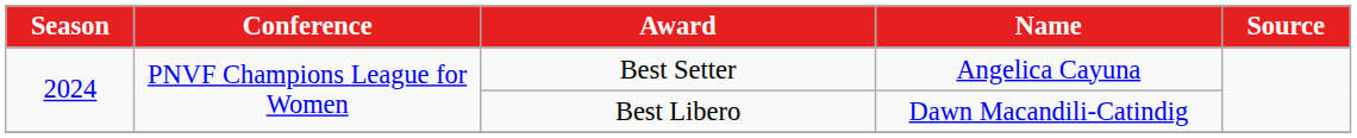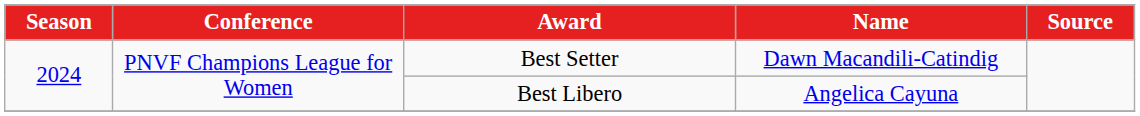Best Setter | Name: Angelica Cayuna -> Dawn Macandili-Catindig
Best Libero | Name: Dawn Macandili-Catindig -> Angelica Cayuna
